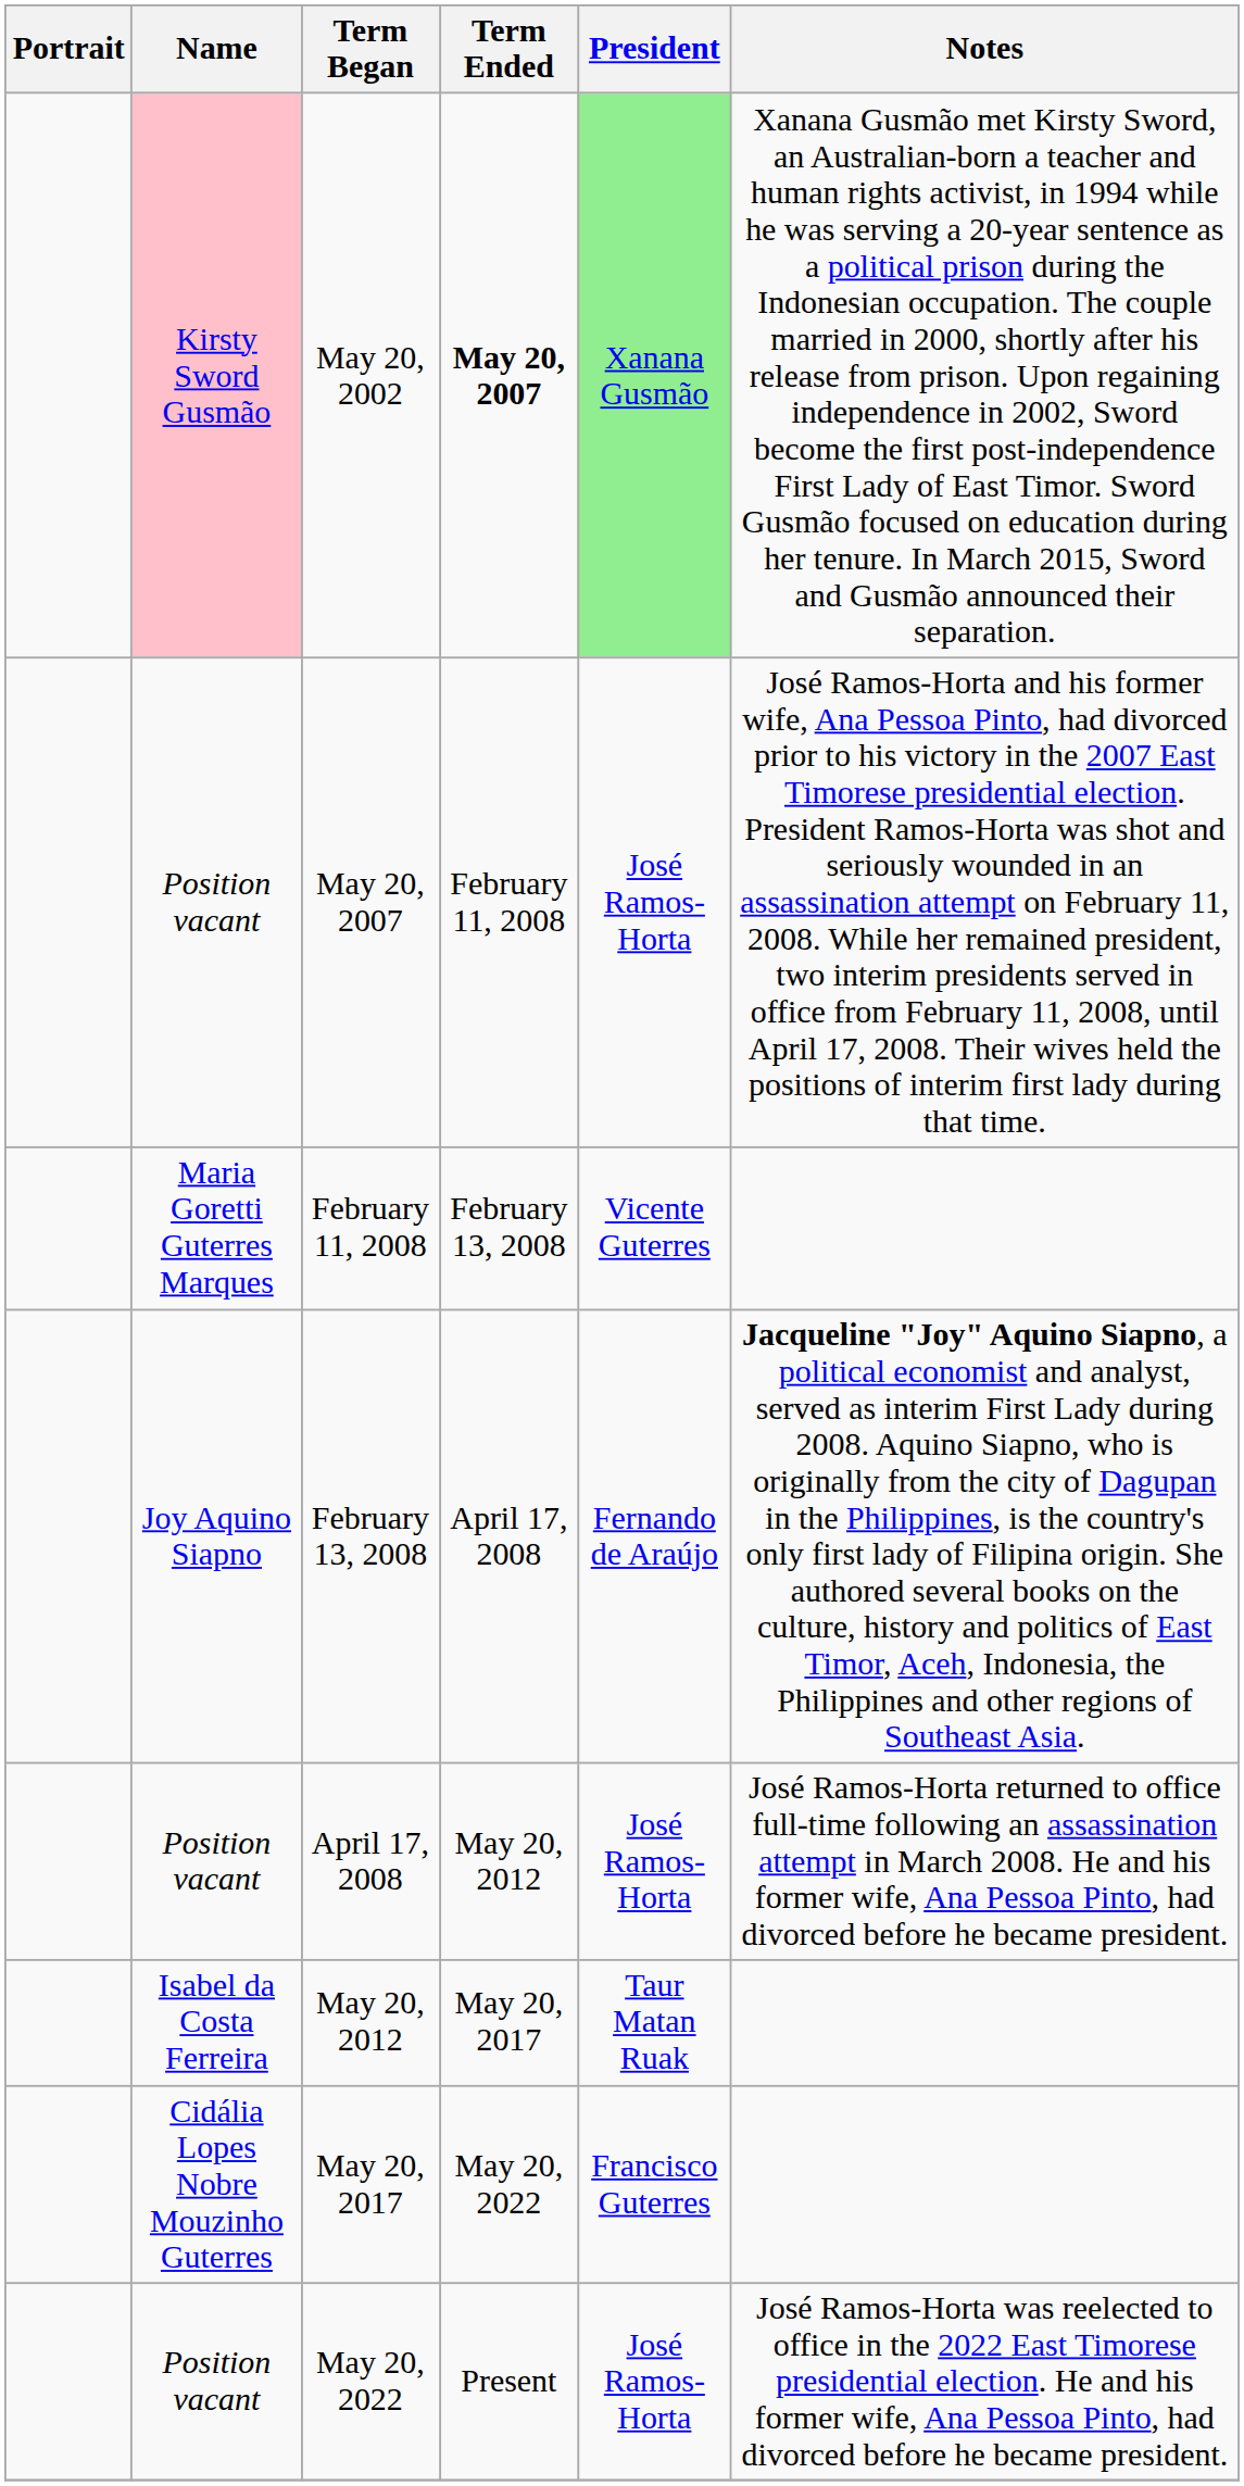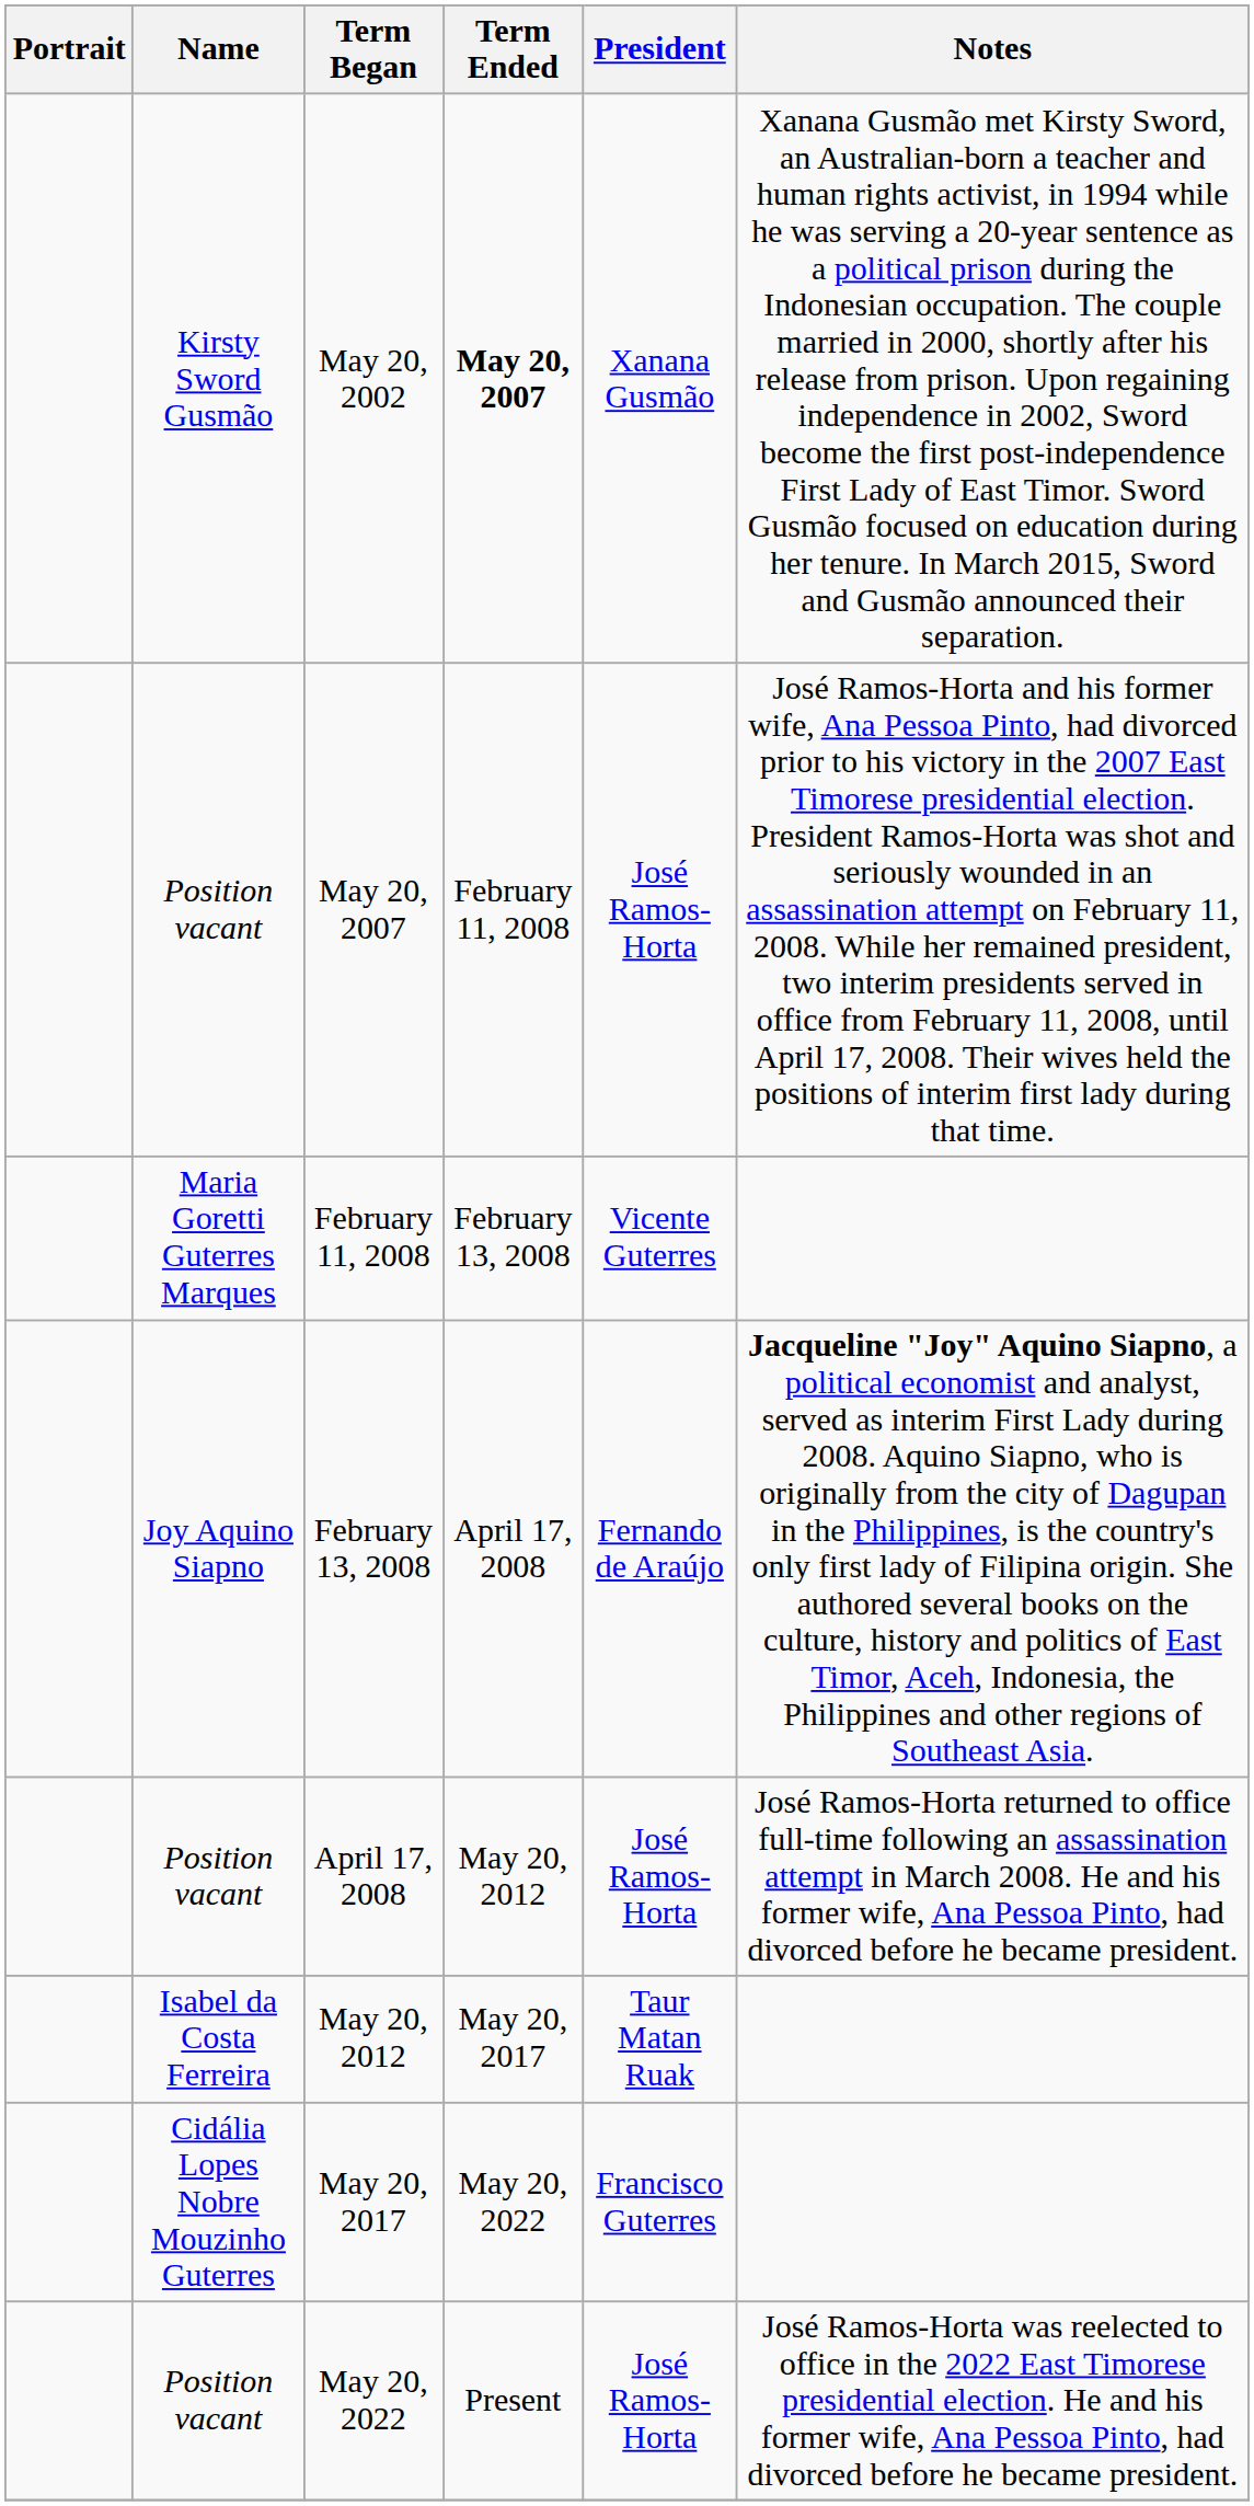May 20, 2002 | Name: pink background -> no background
May 20, 2002 | President: lightgreen background -> no background
